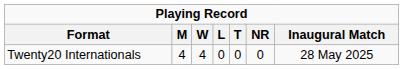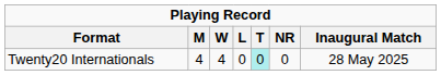Twenty20 Internationals | T: no background -> paleturquoise background
